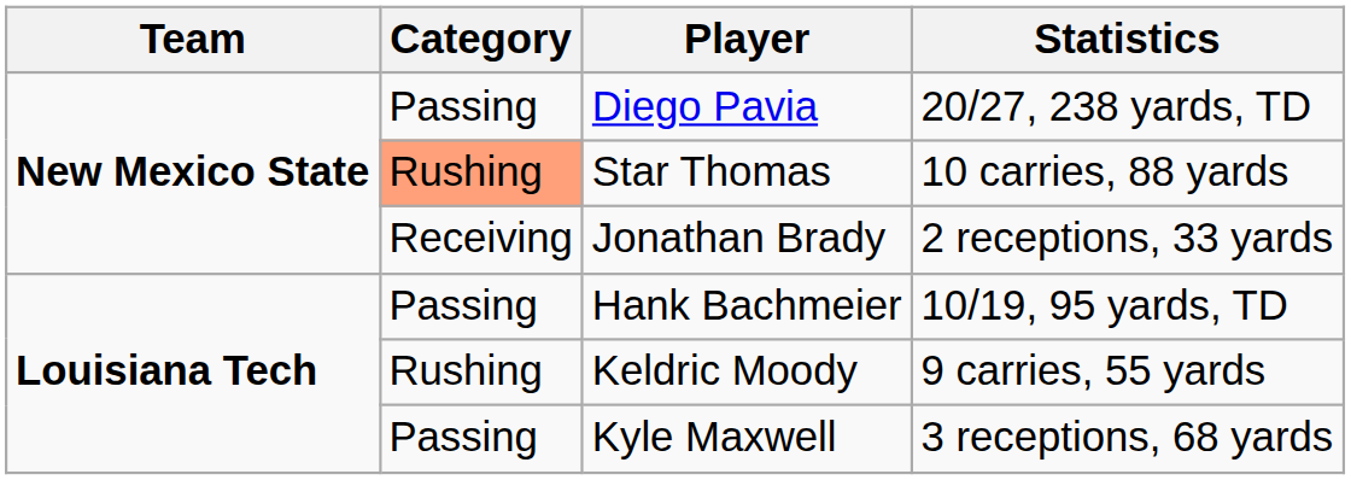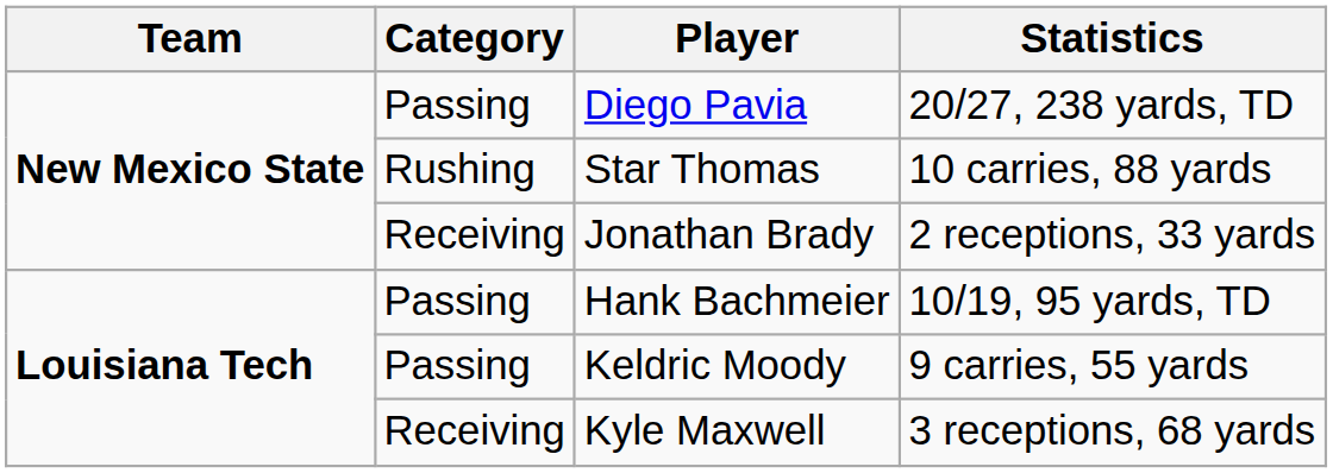Star Thomas | Category: lightsalmon background -> no background
Keldric Moody | Category: Rushing -> Passing
Kyle Maxwell | Category: Passing -> Receiving
